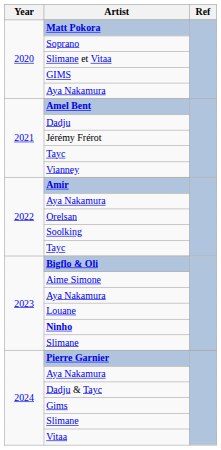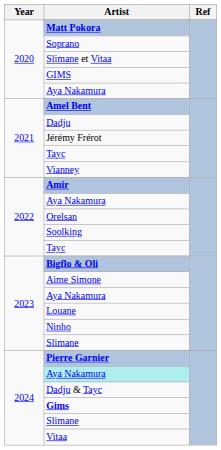Ninho | Artist: bold -> normal
2024 / Aya Nakamura | Artist: no background -> paleturquoise background
Gims | Artist: normal -> bold
